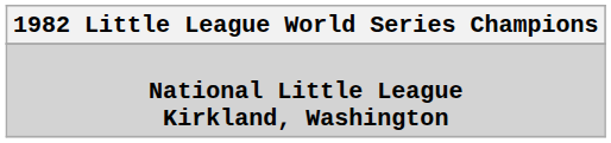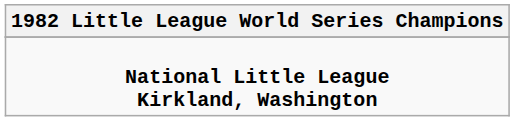row 2 | column 1: lightgrey background -> no background
